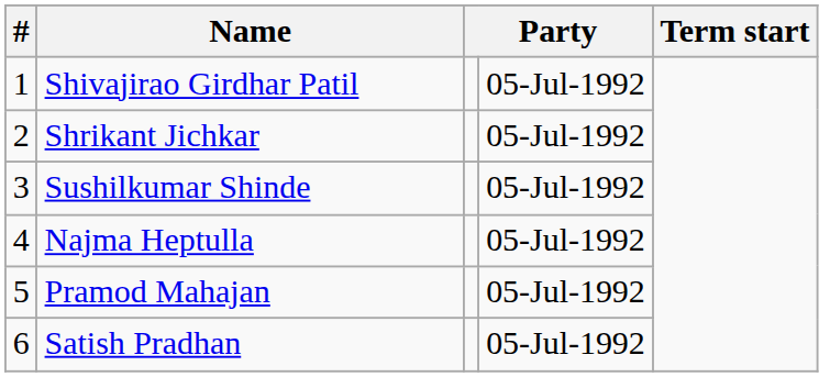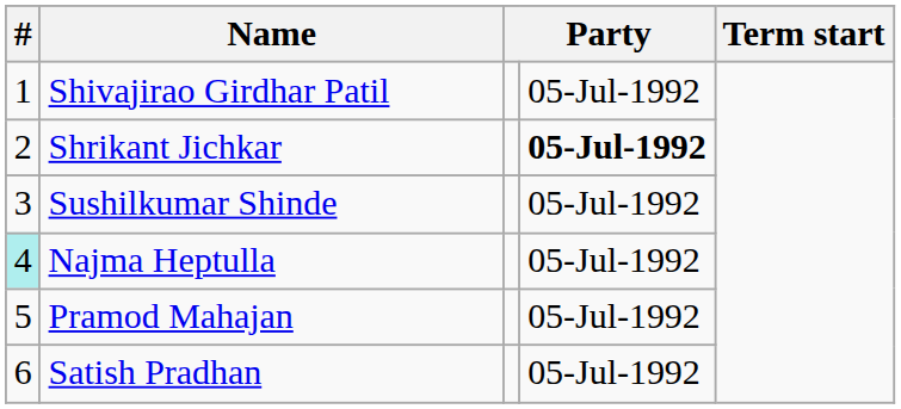Shrikant Jichkar | column 4: normal -> bold
Najma Heptulla | #: no background -> paleturquoise background
